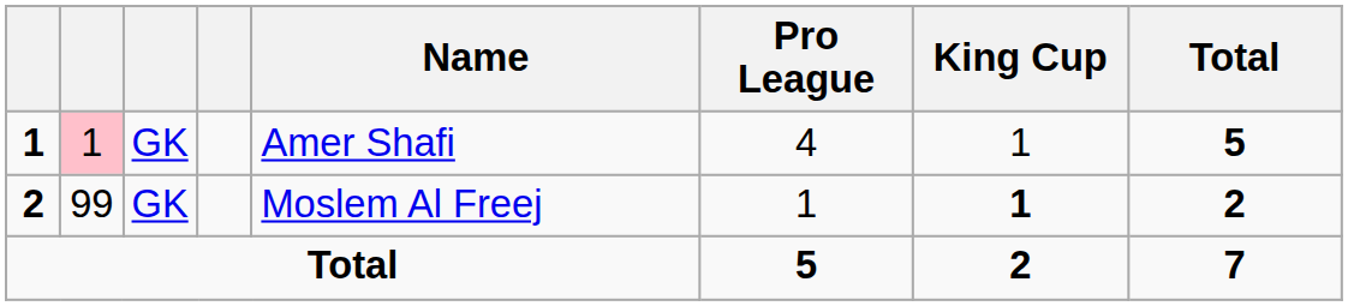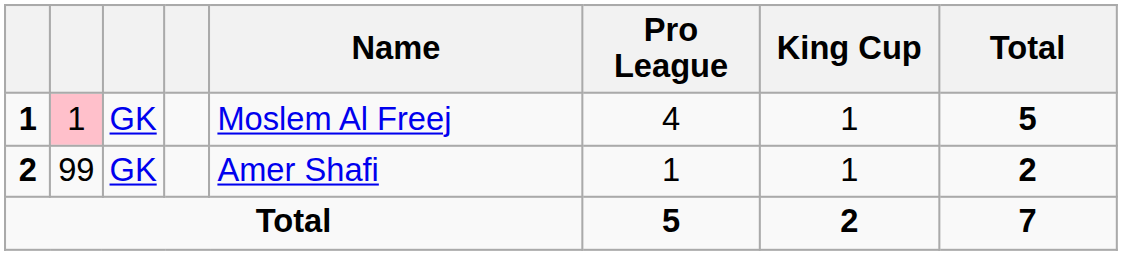row 2 | Name: Amer Shafi -> Moslem Al Freej
row 3 | Name: Moslem Al Freej -> Amer Shafi
row 3 | King Cup: bold -> normal
